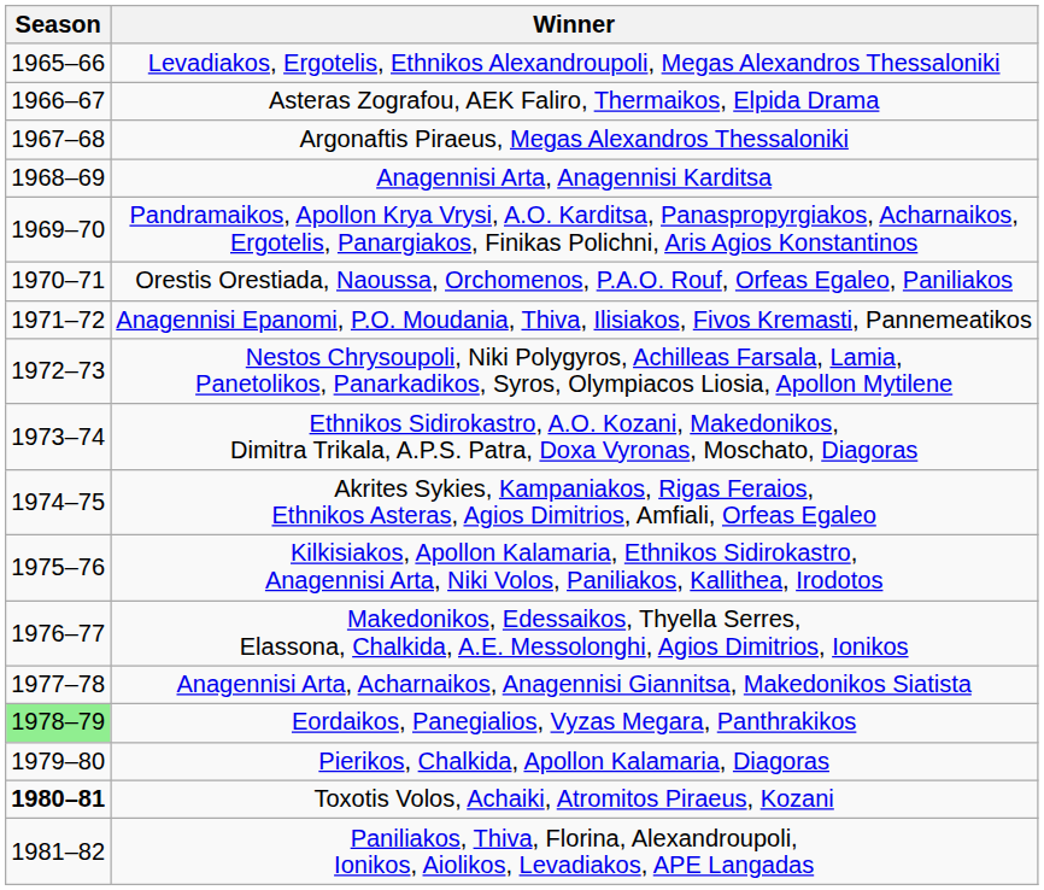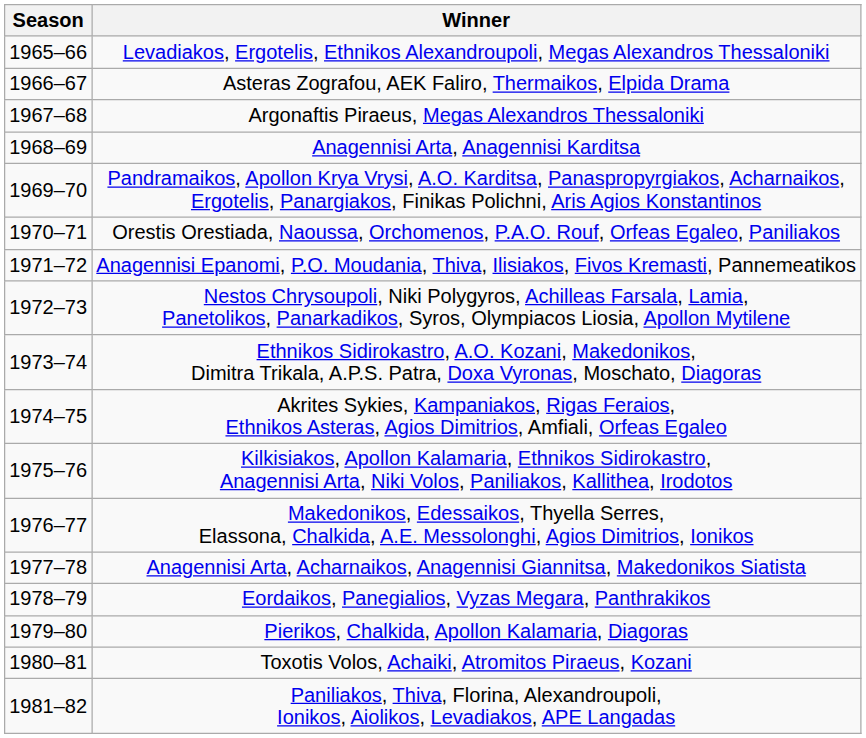Eordaikos, Panegialios, Vyzas Megara, Panthrakikos | Season: lightgreen background -> no background
Toxotis Volos, Achaiki, Atromitos Piraeus, Kozani | Season: bold -> normal
